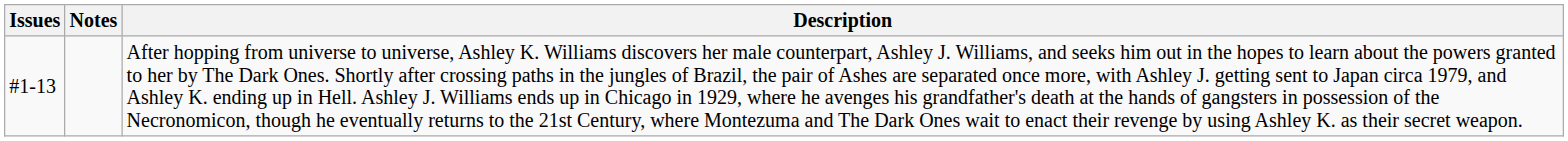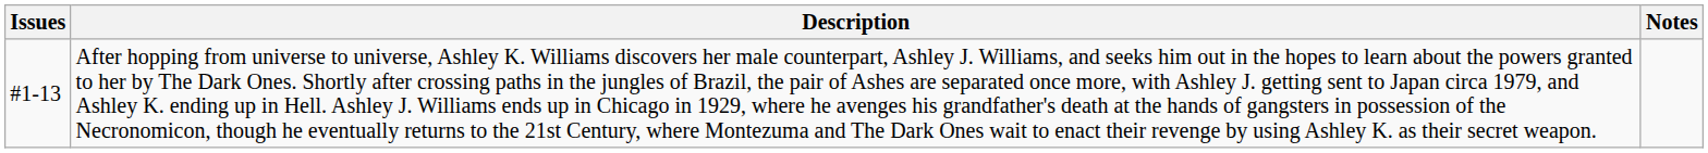columns swapped: Description <-> Notes
